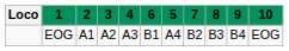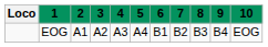columns swapped: 5 <-> 6
